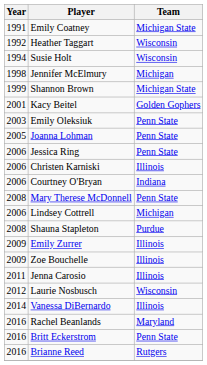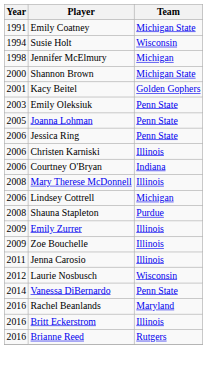- row: 1992 | Heather Taggart | Wisconsin
Shannon Brown | Year: 1999 -> 2000
Mary Therese McDonnell | Team: Penn State -> Illinois
Vanessa DiBernardo | Team: Illinois -> Penn State
Britt Eckerstrom | Team: Penn State -> Illinois
